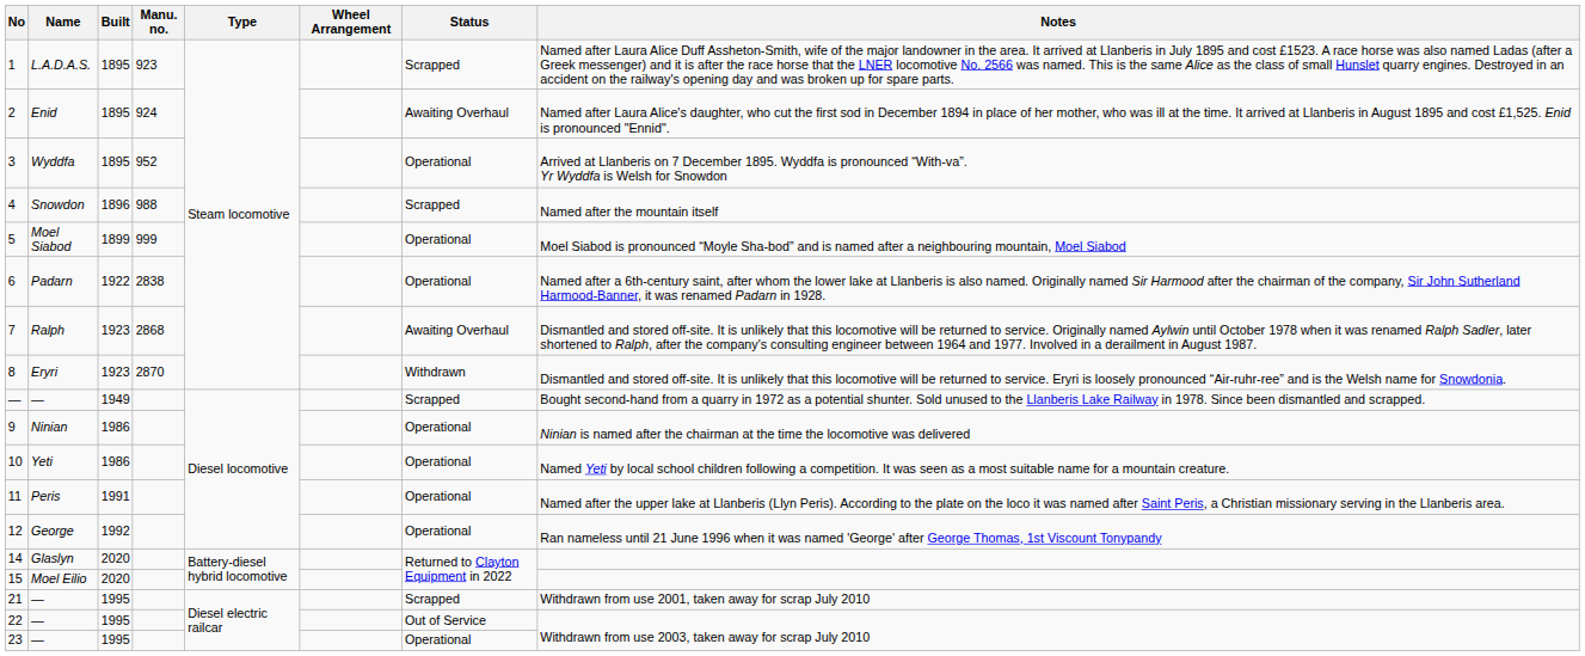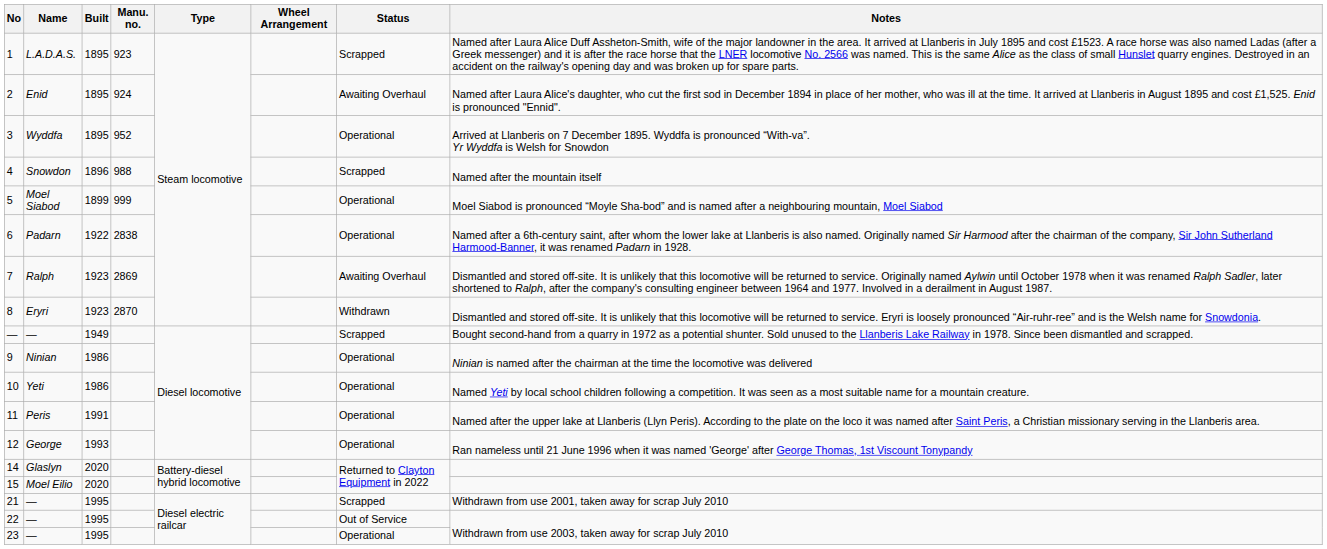7 | Manu. no.: 2868 -> 2869
12 | Built: 1992 -> 1993
